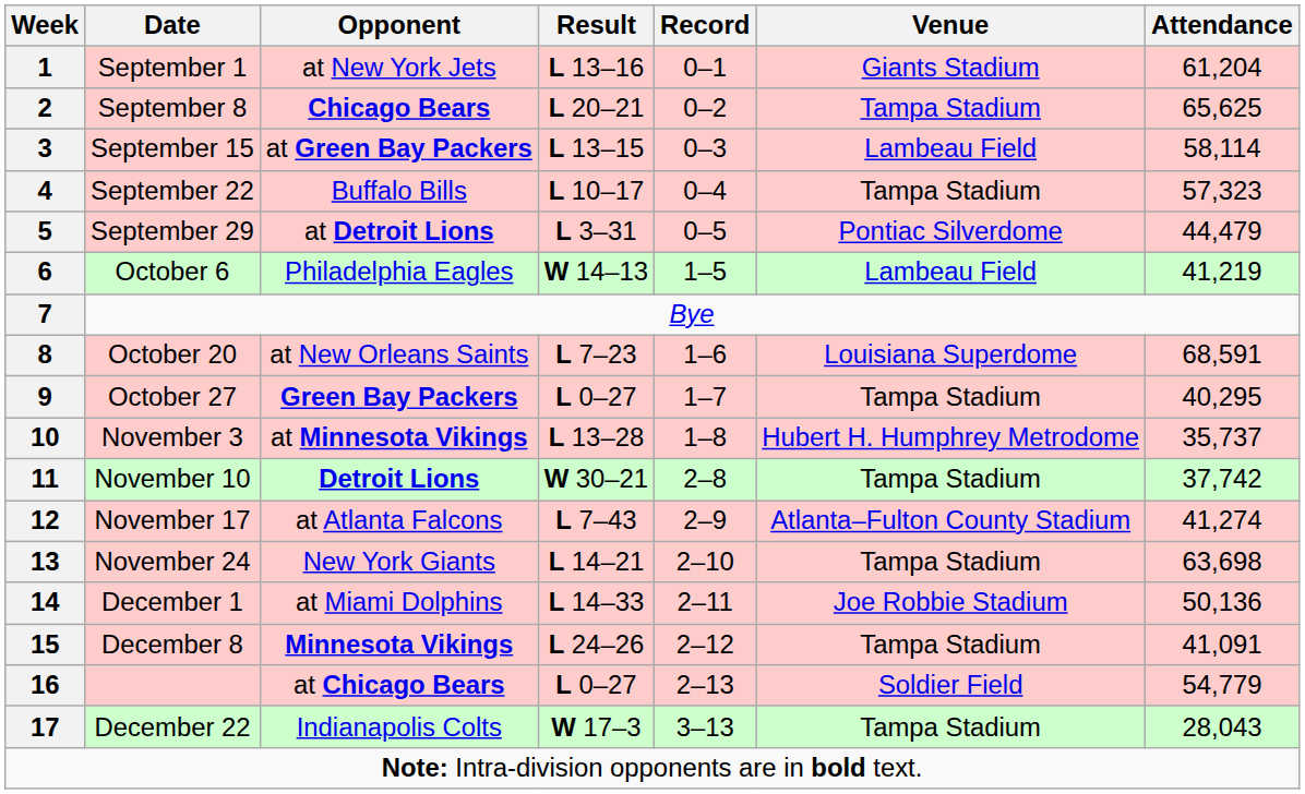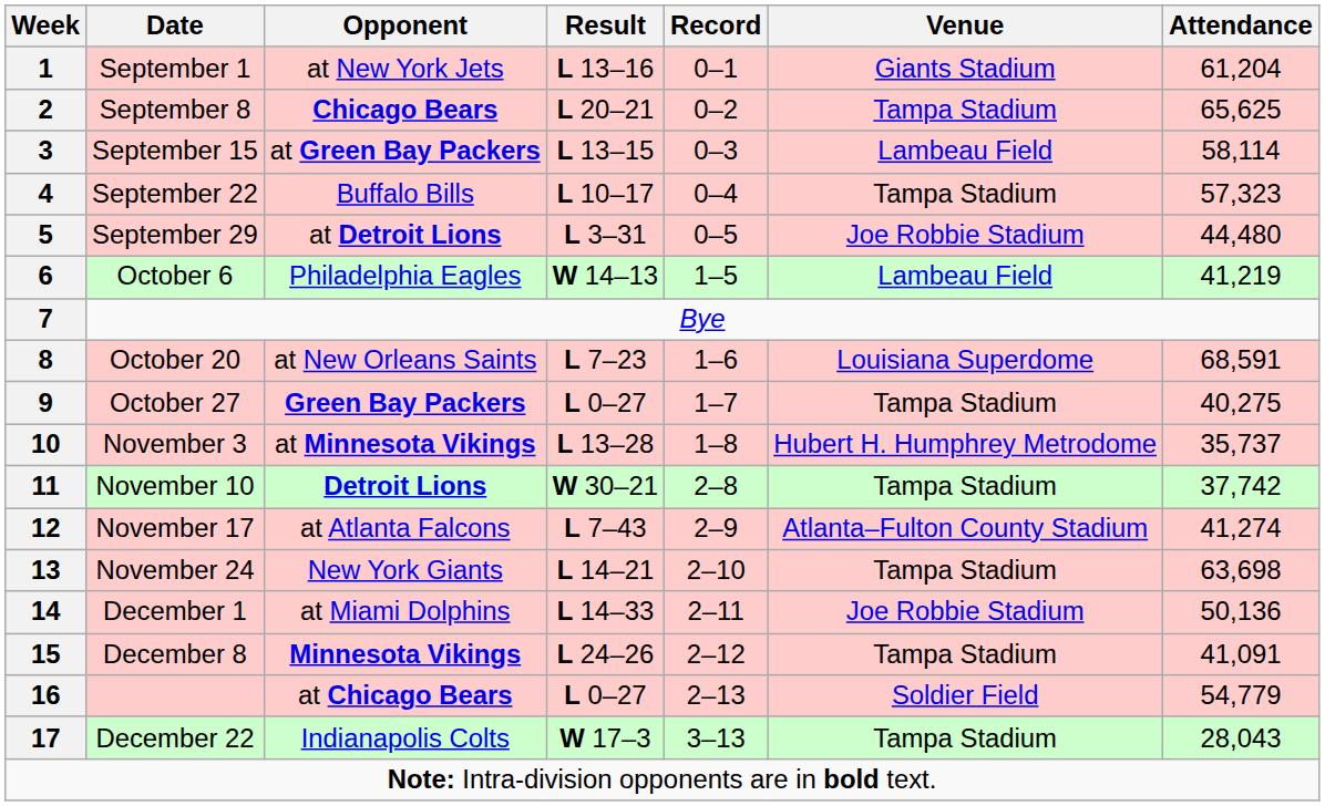5 | Venue: Pontiac Silverdome -> Joe Robbie Stadium
5 | Attendance: 44,479 -> 44,480
9 | Attendance: 40,295 -> 40,275
